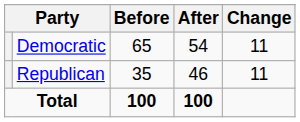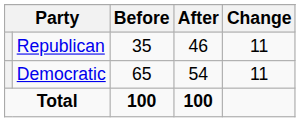rows swapped: Democratic <-> Republican
